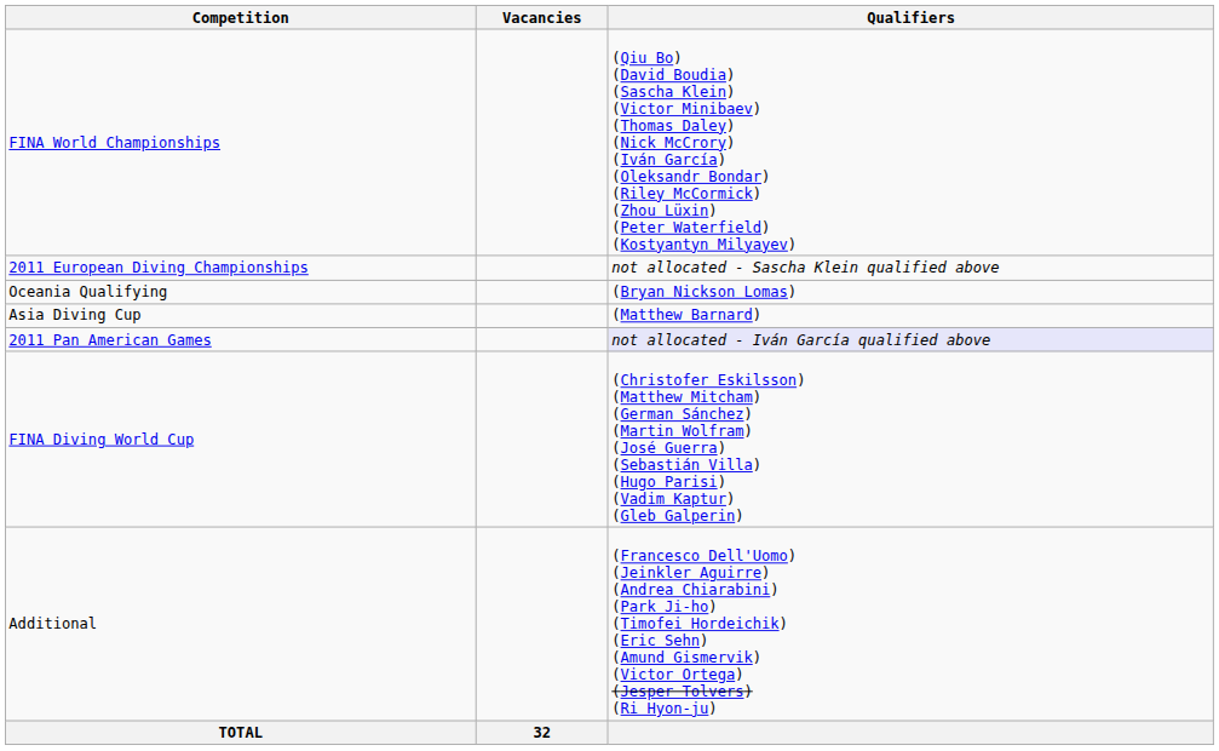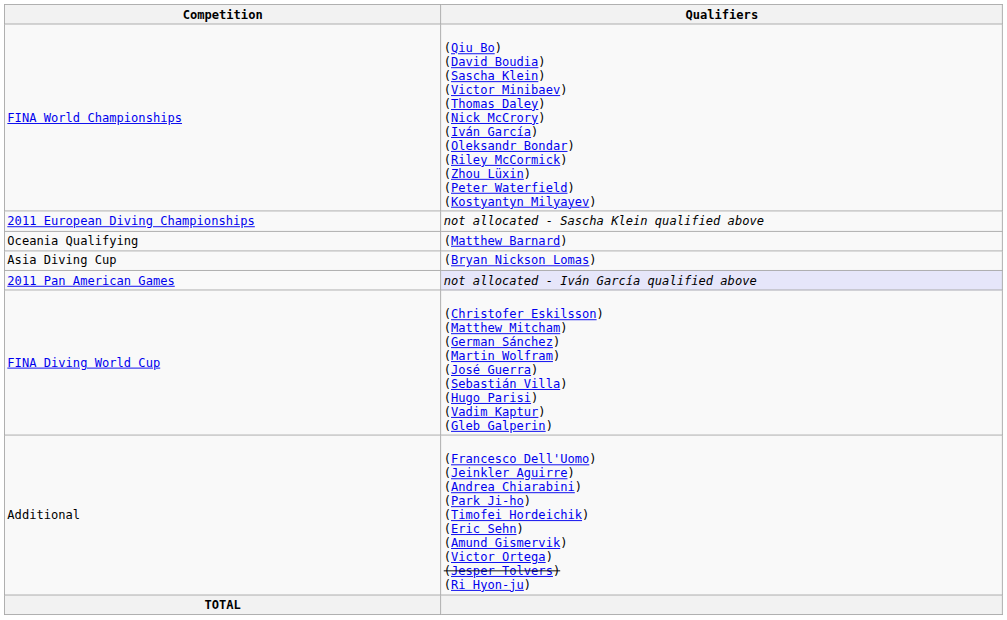- column: Vacancies | 32
Oceania Qualifying | Qualifiers: (Bryan Nickson Lomas) -> (Matthew Barnard)
Asia Diving Cup | Qualifiers: (Matthew Barnard) -> (Bryan Nickson Lomas)
